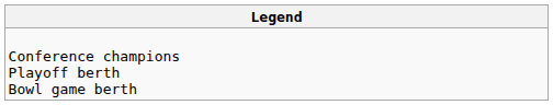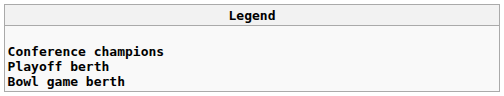Conference champions Playoff berth Bowl game berth | column 1: normal -> bold
